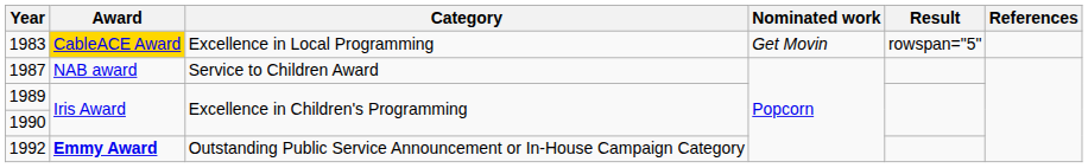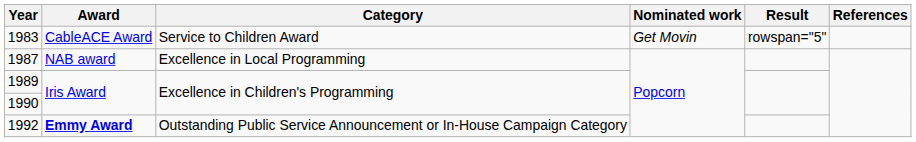1983 | Award: gold background -> no background
1983 | Category: Excellence in Local Programming -> Service to Children Award
1987 | Category: Service to Children Award -> Excellence in Local Programming
